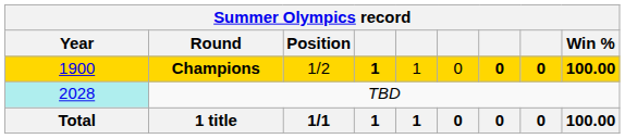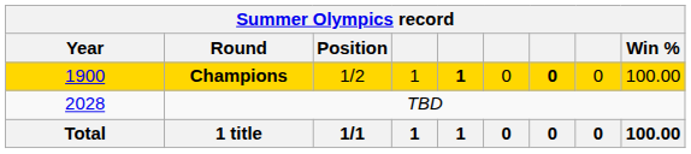Champions | column 4: bold -> normal
Champions | column 5: normal -> bold
Champions | column 8: bold -> normal
Champions | Win %: bold -> normal
TBD | Year: paleturquoise background -> no background
